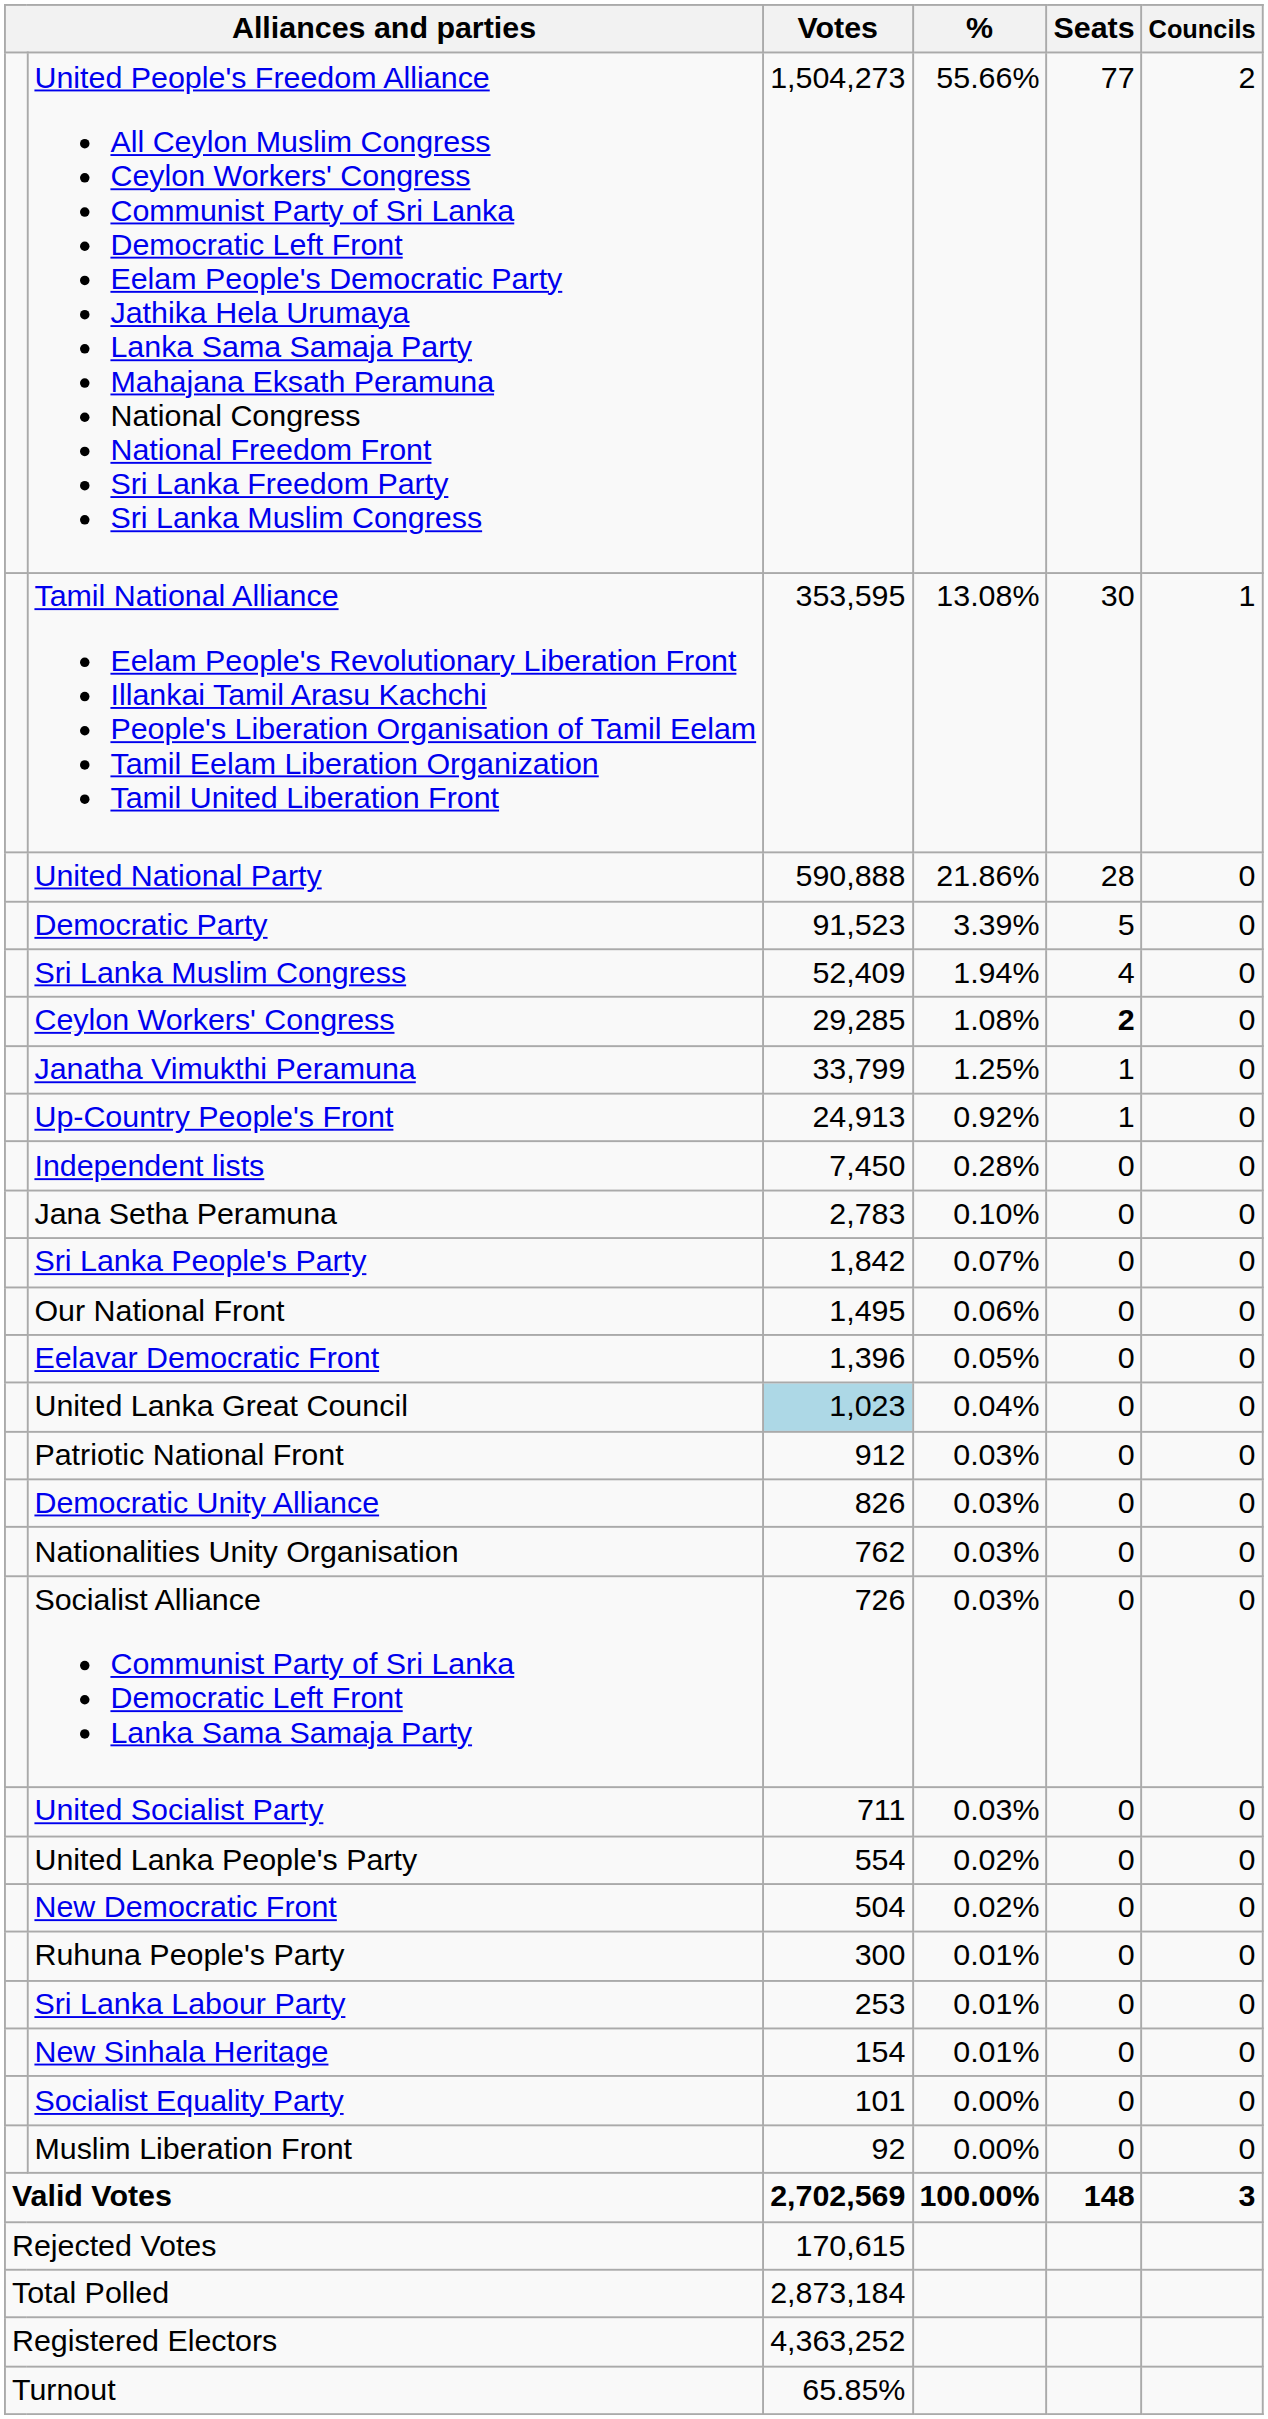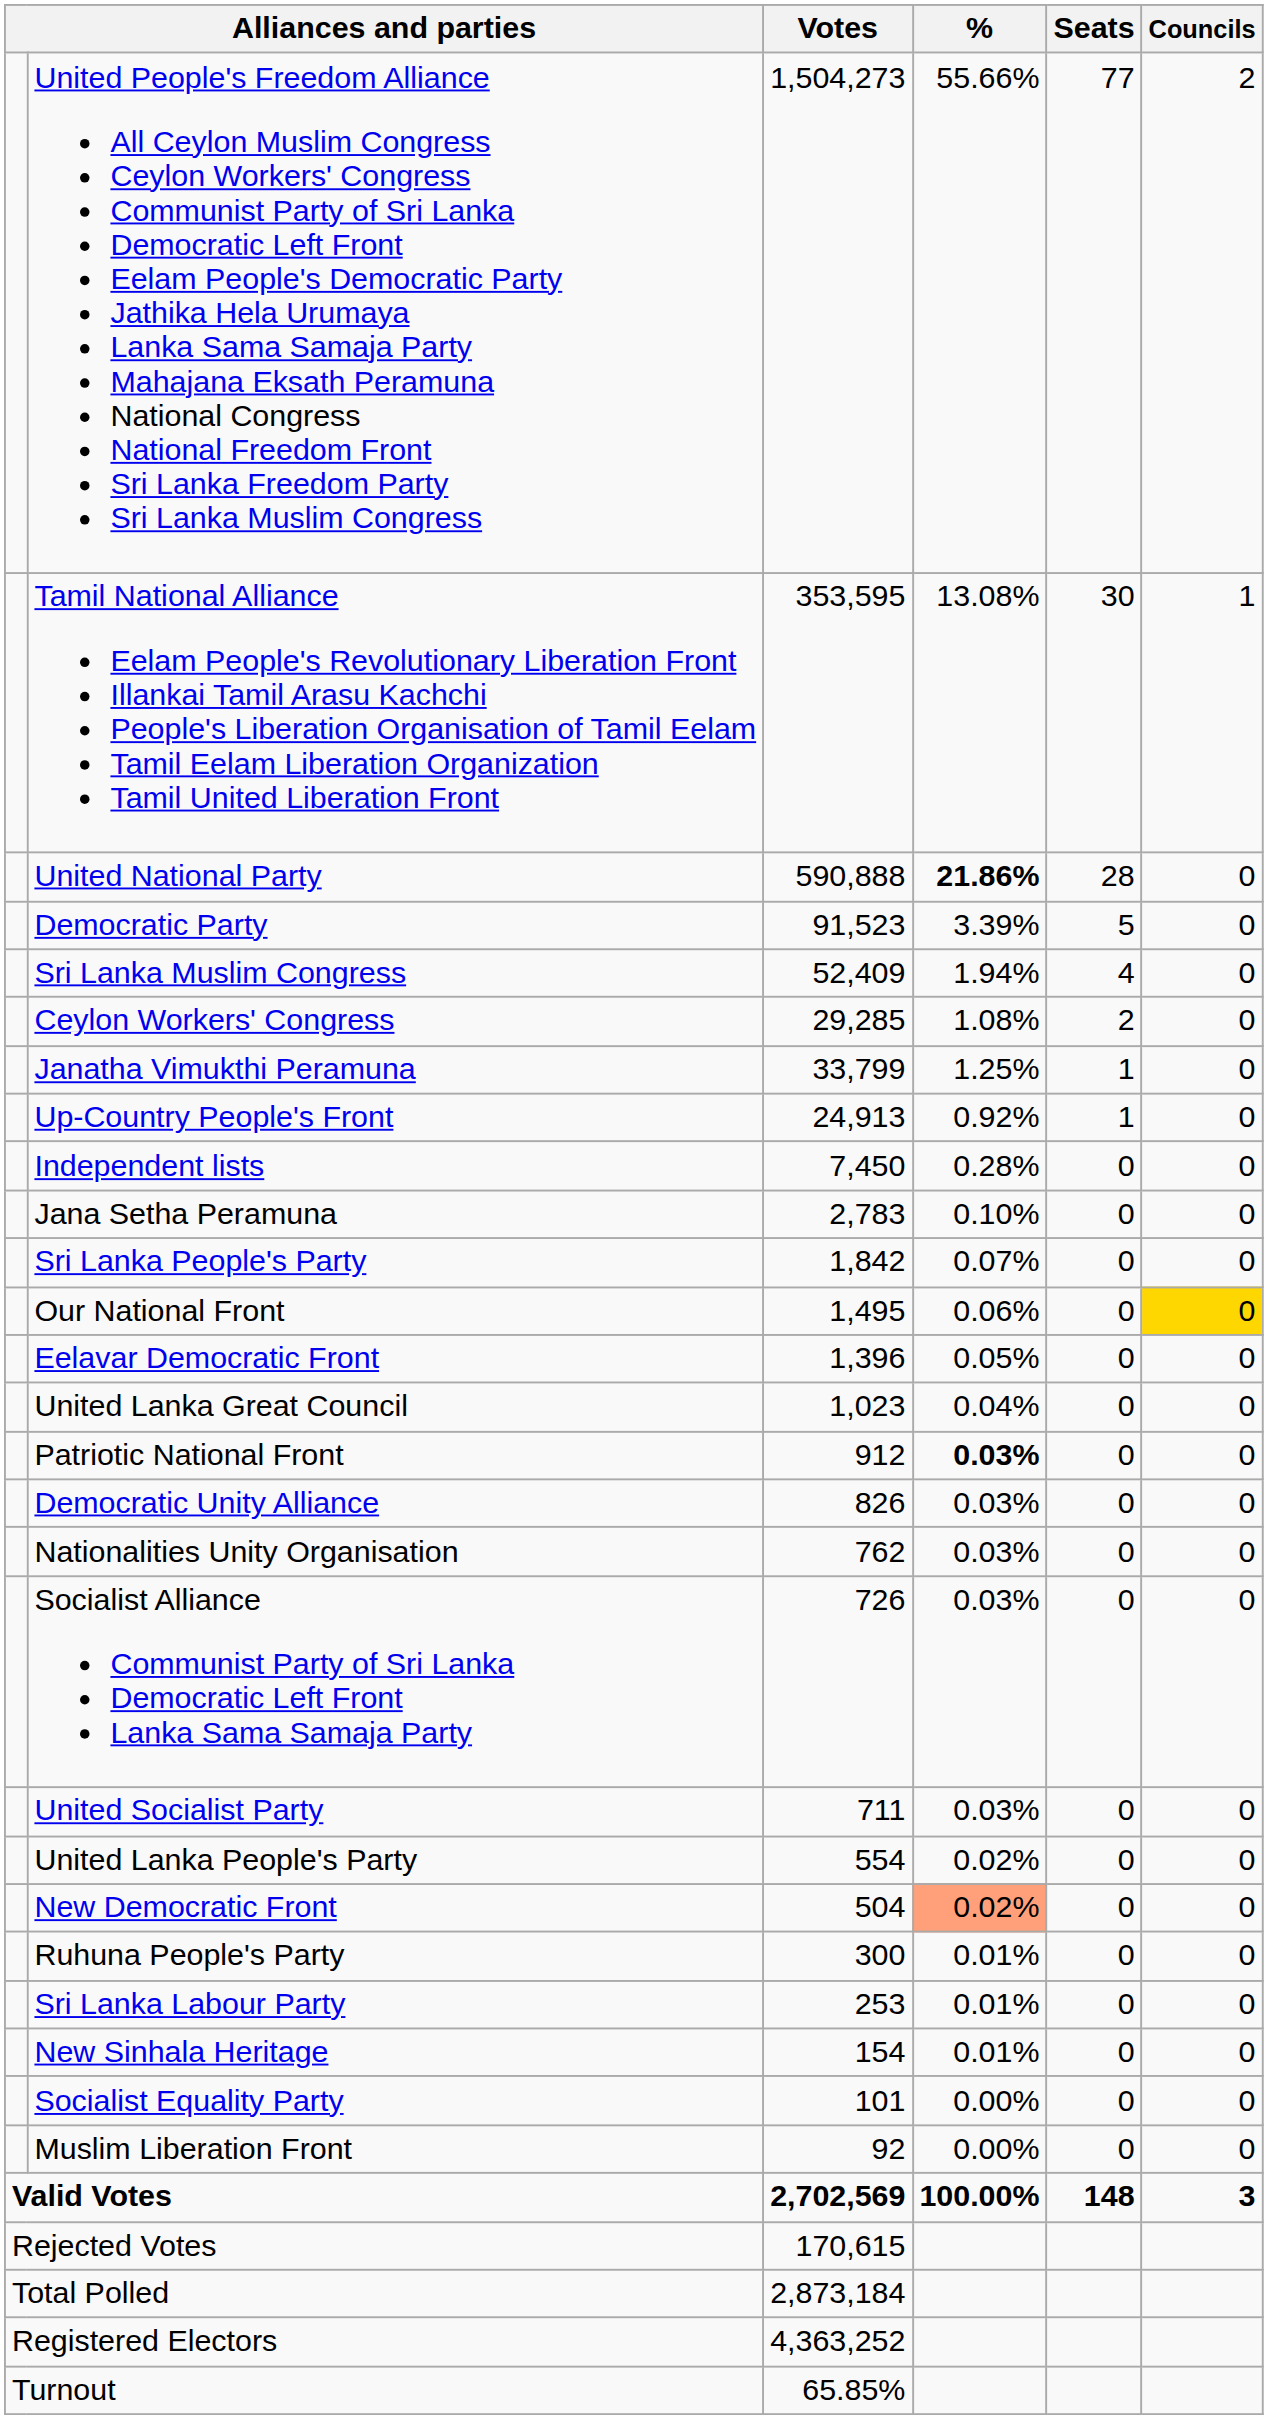United National Party | %: normal -> bold
Ceylon Workers' Congress | Seats: bold -> normal
Our National Front | Councils: no background -> gold background
United Lanka Great Council | Votes: lightblue background -> no background
Patriotic National Front | %: normal -> bold
New Democratic Front | %: no background -> lightsalmon background
